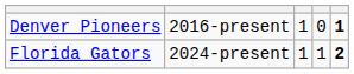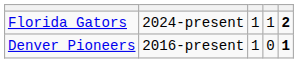rows swapped: Denver Pioneers <-> Florida Gators
